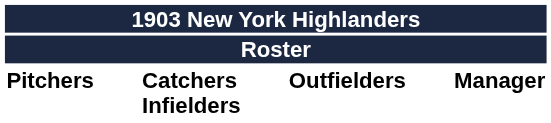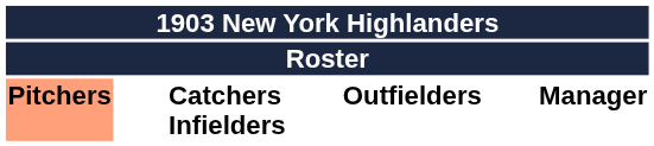Pitchers | column 1: no background -> lightsalmon background
